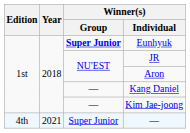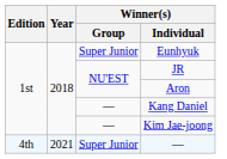Eunhyuk | Winner(s) / Group: bold -> normal
